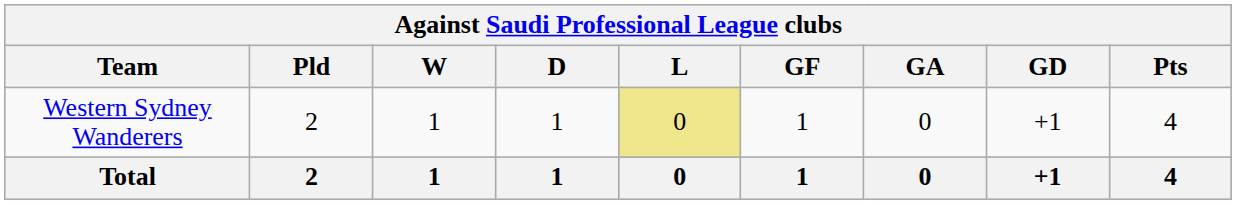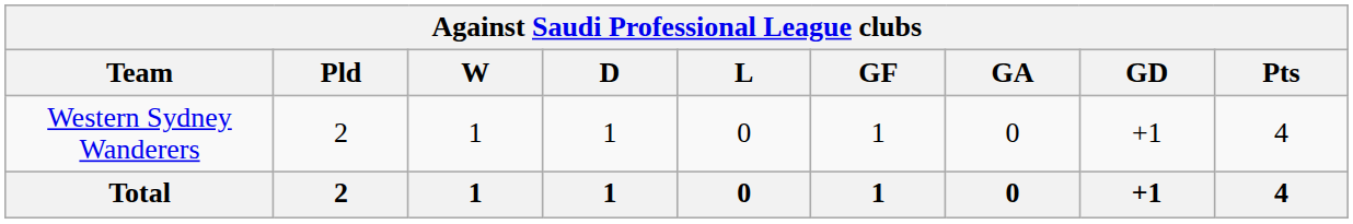Western Sydney Wanderers | L: khaki background -> no background
